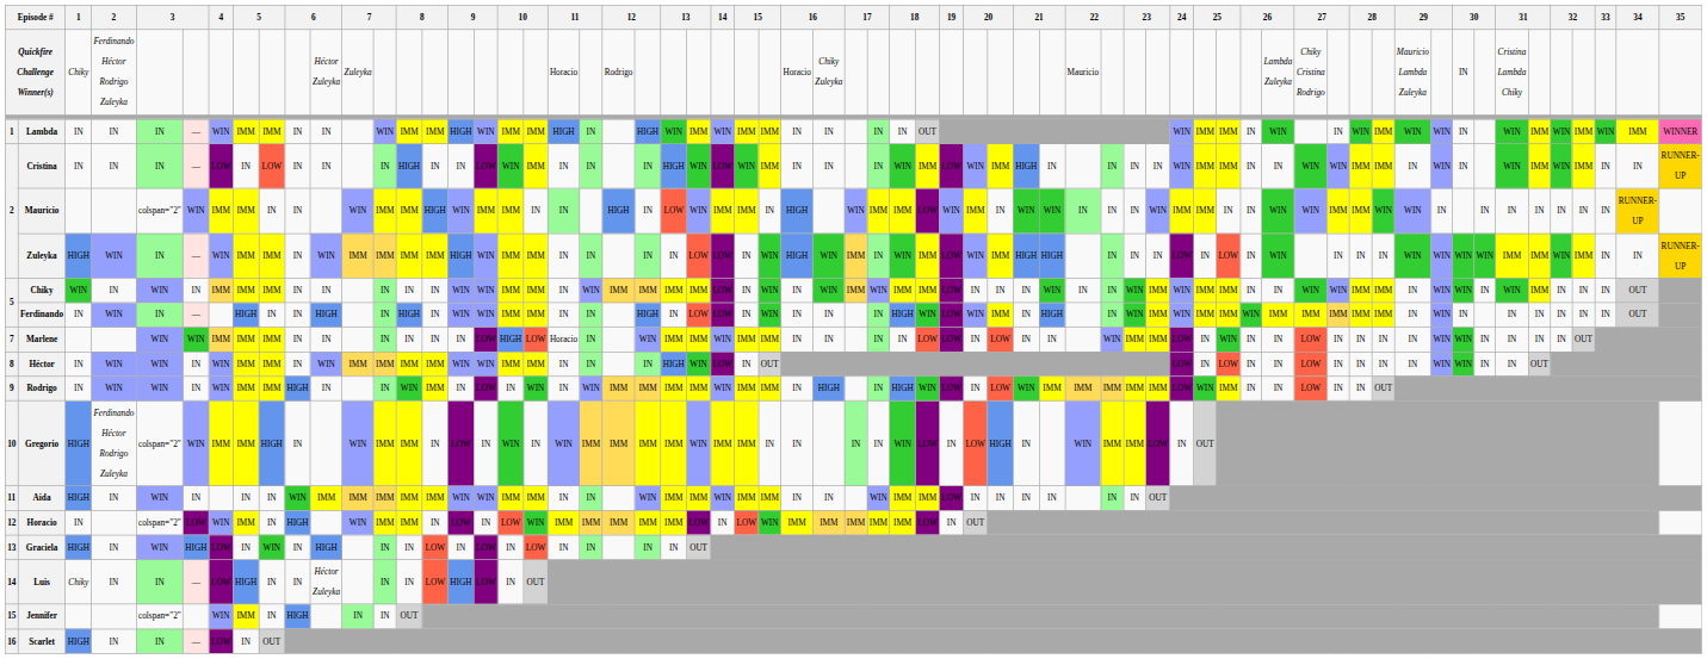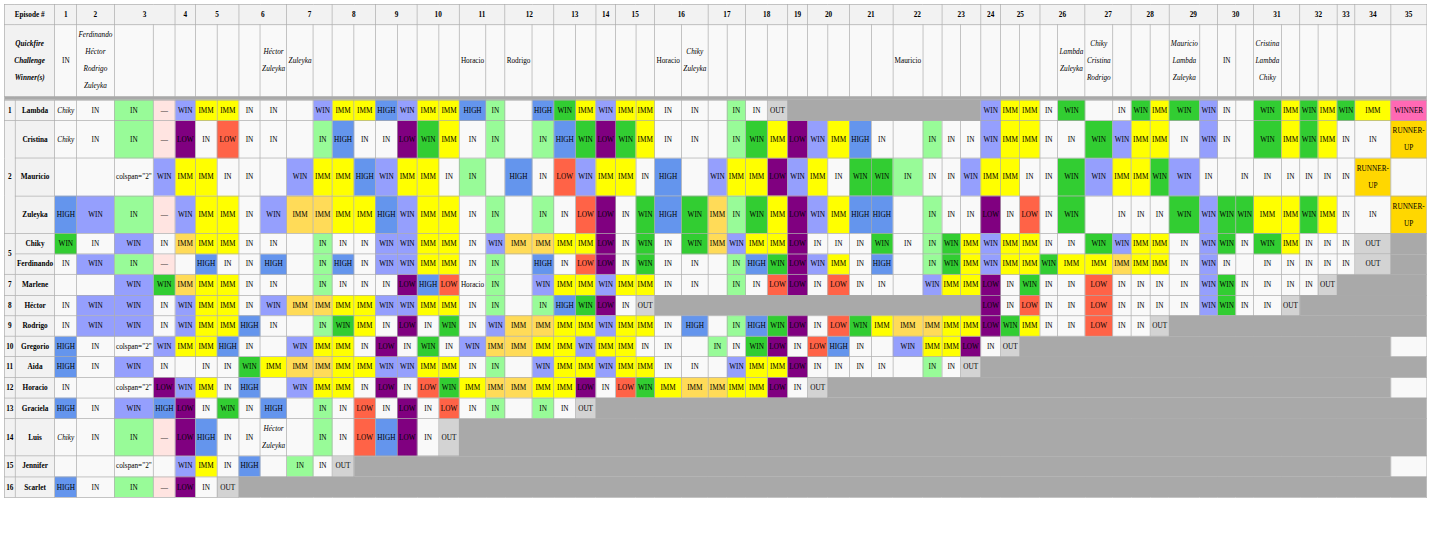Quickfire Challenge Winner(s) | 1: Chiky -> IN
Lambda | 1: IN -> Chiky
Cristina | 1: IN -> Chiky
Gregorio | 2: Ferdinando Héctor Rodrigo Zuleyka -> IN
